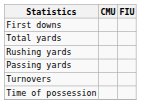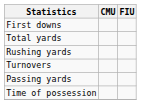rows swapped: Passing yards <-> Turnovers
